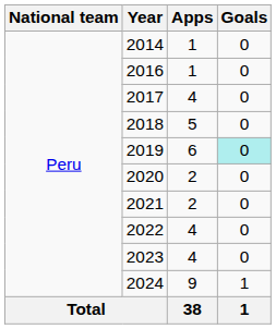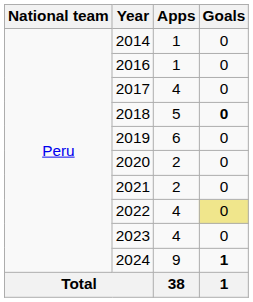2018 | Goals: normal -> bold
2019 | Goals: paleturquoise background -> no background
2022 | Goals: no background -> khaki background
2024 | Goals: normal -> bold
